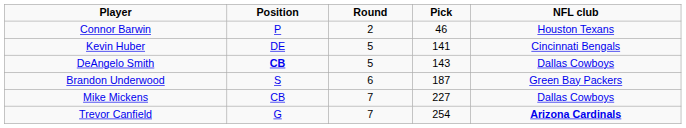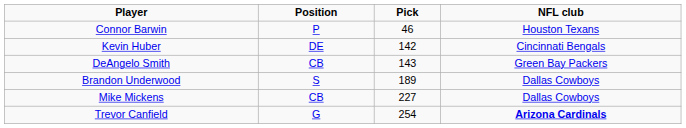- column: Round | 2 | 5 | 5 | 6 | 7 | 7
Kevin Huber | Pick: 141 -> 142
DeAngelo Smith | Position: bold -> normal
DeAngelo Smith | NFL club: Dallas Cowboys -> Green Bay Packers
Brandon Underwood | Pick: 187 -> 189
Brandon Underwood | NFL club: Green Bay Packers -> Dallas Cowboys
